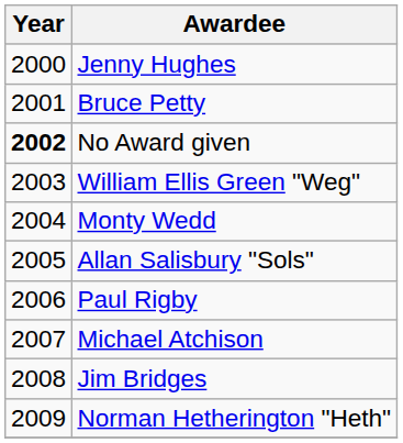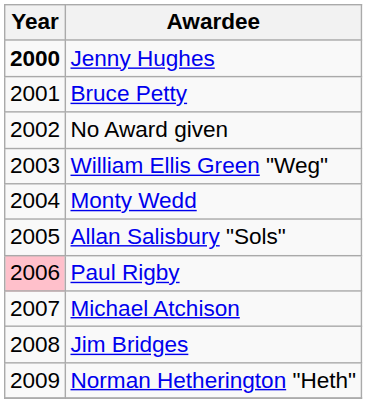Jenny Hughes | Year: normal -> bold
No Award given | Year: bold -> normal
Paul Rigby | Year: no background -> pink background
